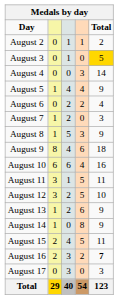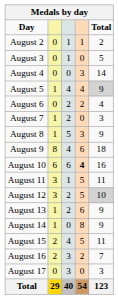August 3 | Total: gold background -> no background
August 5 | Total: no background -> lightgrey background
August 10 | column 4: normal -> bold
August 12 | Total: no background -> lightgrey background
August 16 | Total: bold -> normal
